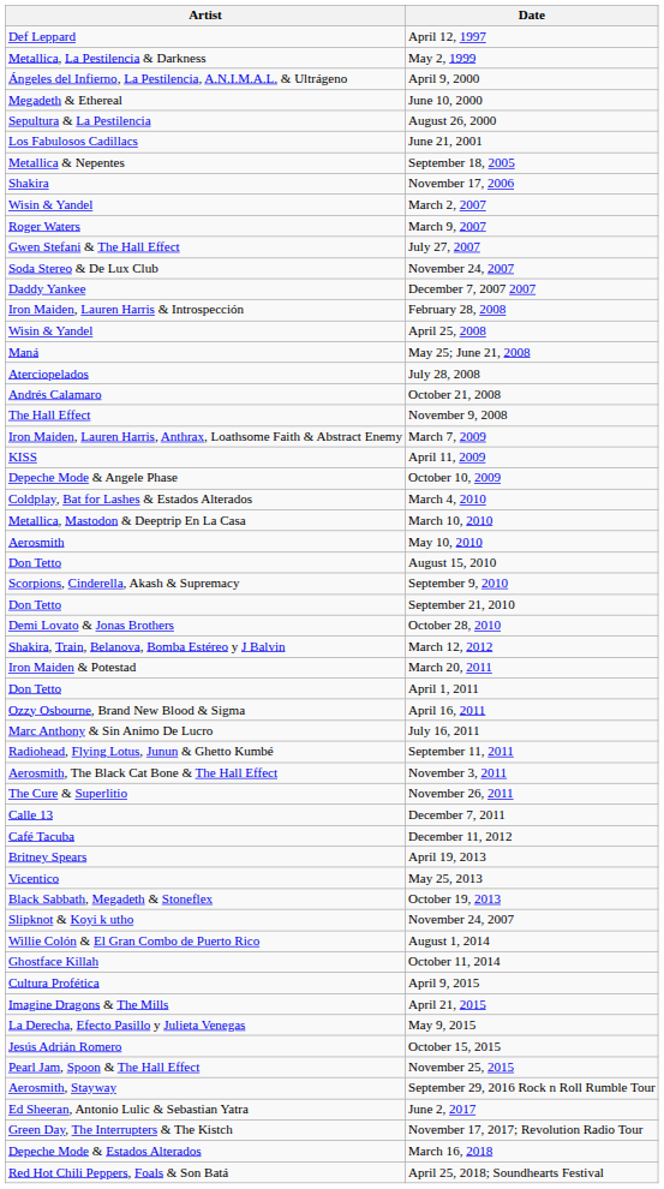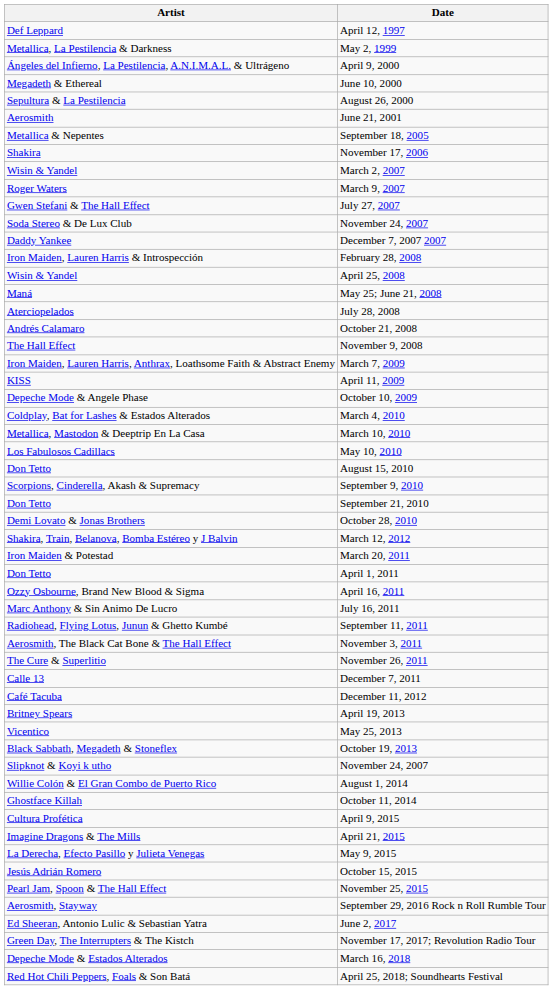row 7 | Artist: Los Fabulosos Cadillacs -> Aerosmith
row 26 | Artist: Aerosmith -> Los Fabulosos Cadillacs
